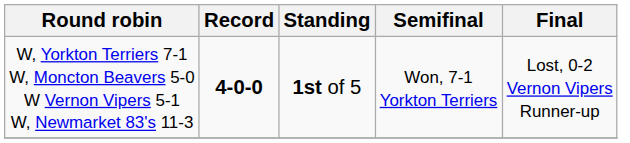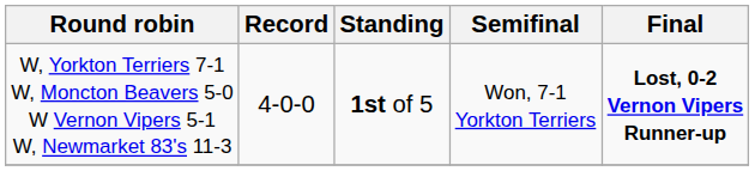row 2 | Record: bold -> normal
row 2 | Final: normal -> bold
